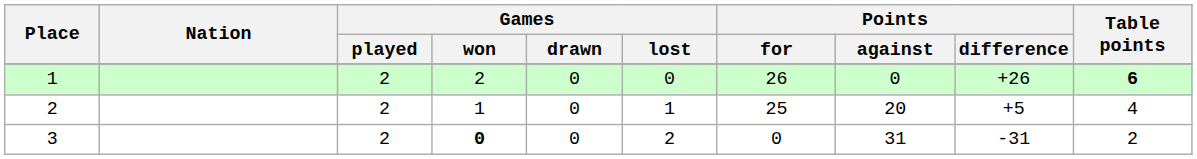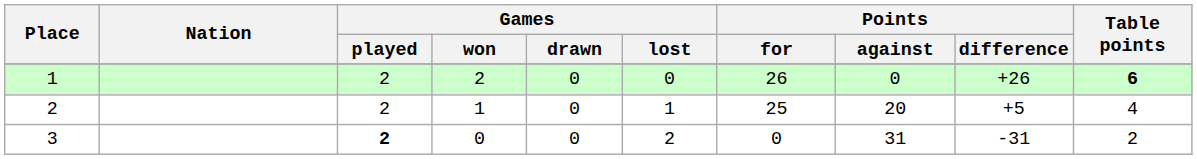3 | Games / played: normal -> bold
3 | Games / won: bold -> normal
